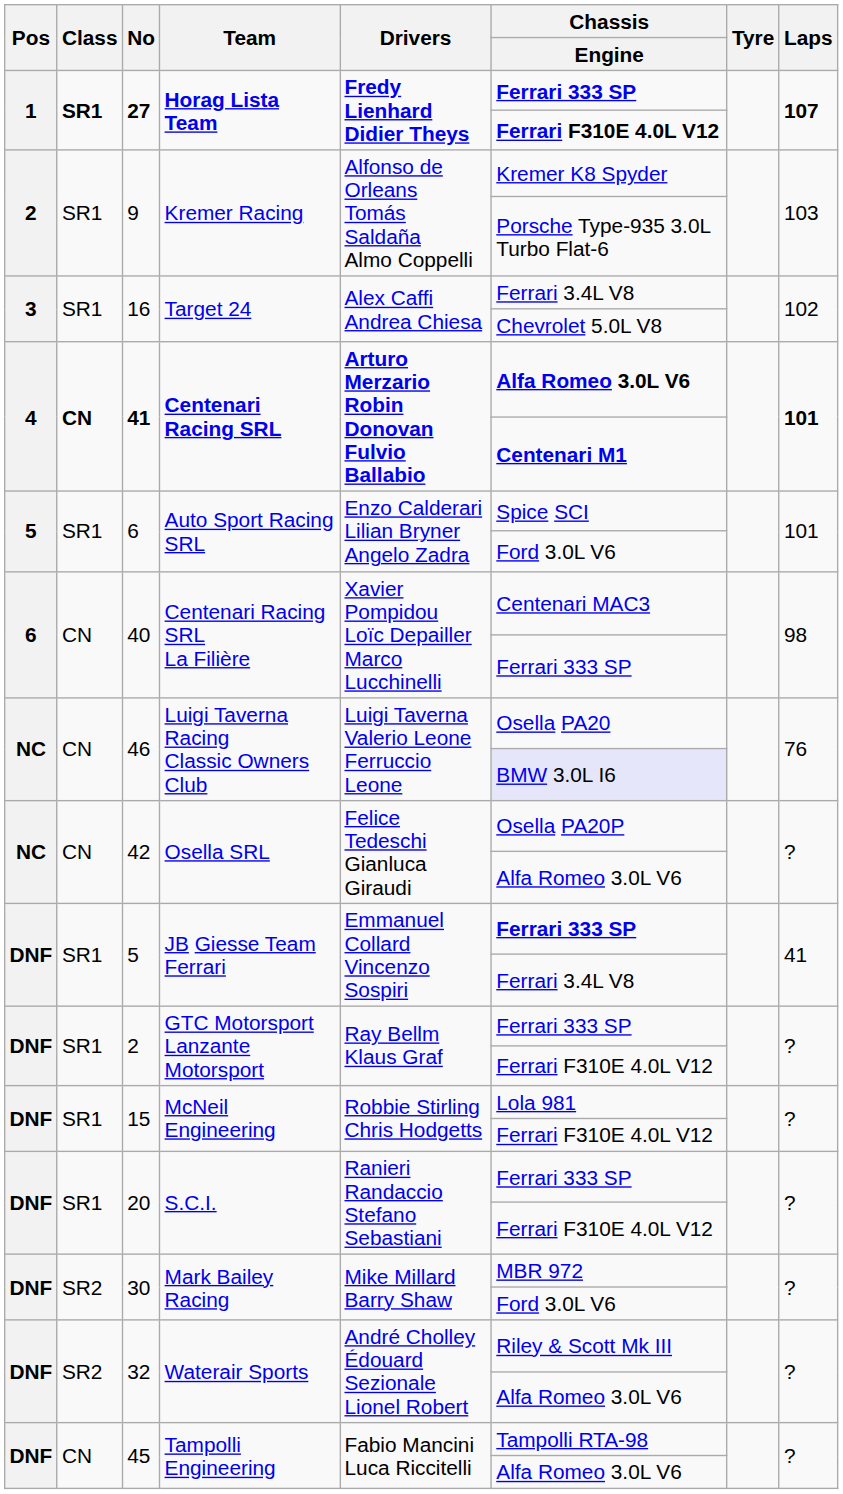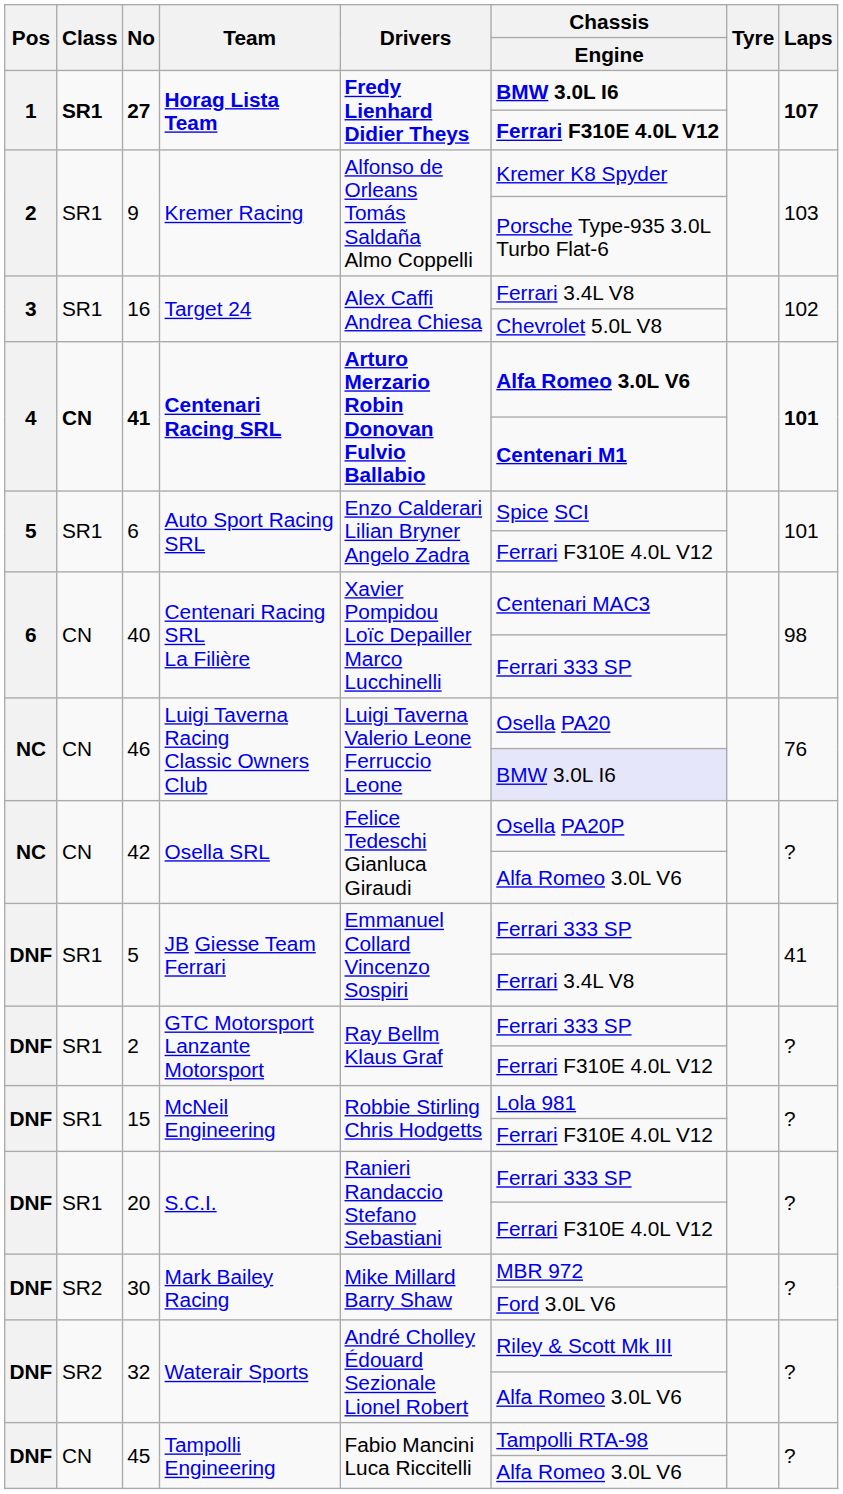row 3 | Chassis / Engine: Ferrari 333 SP -> BMW 3.0L I6
row 12 | Chassis / Engine: Ford 3.0L V6 -> Ferrari F310E 4.0L V12
row 19 | Chassis / Engine: bold -> normal
